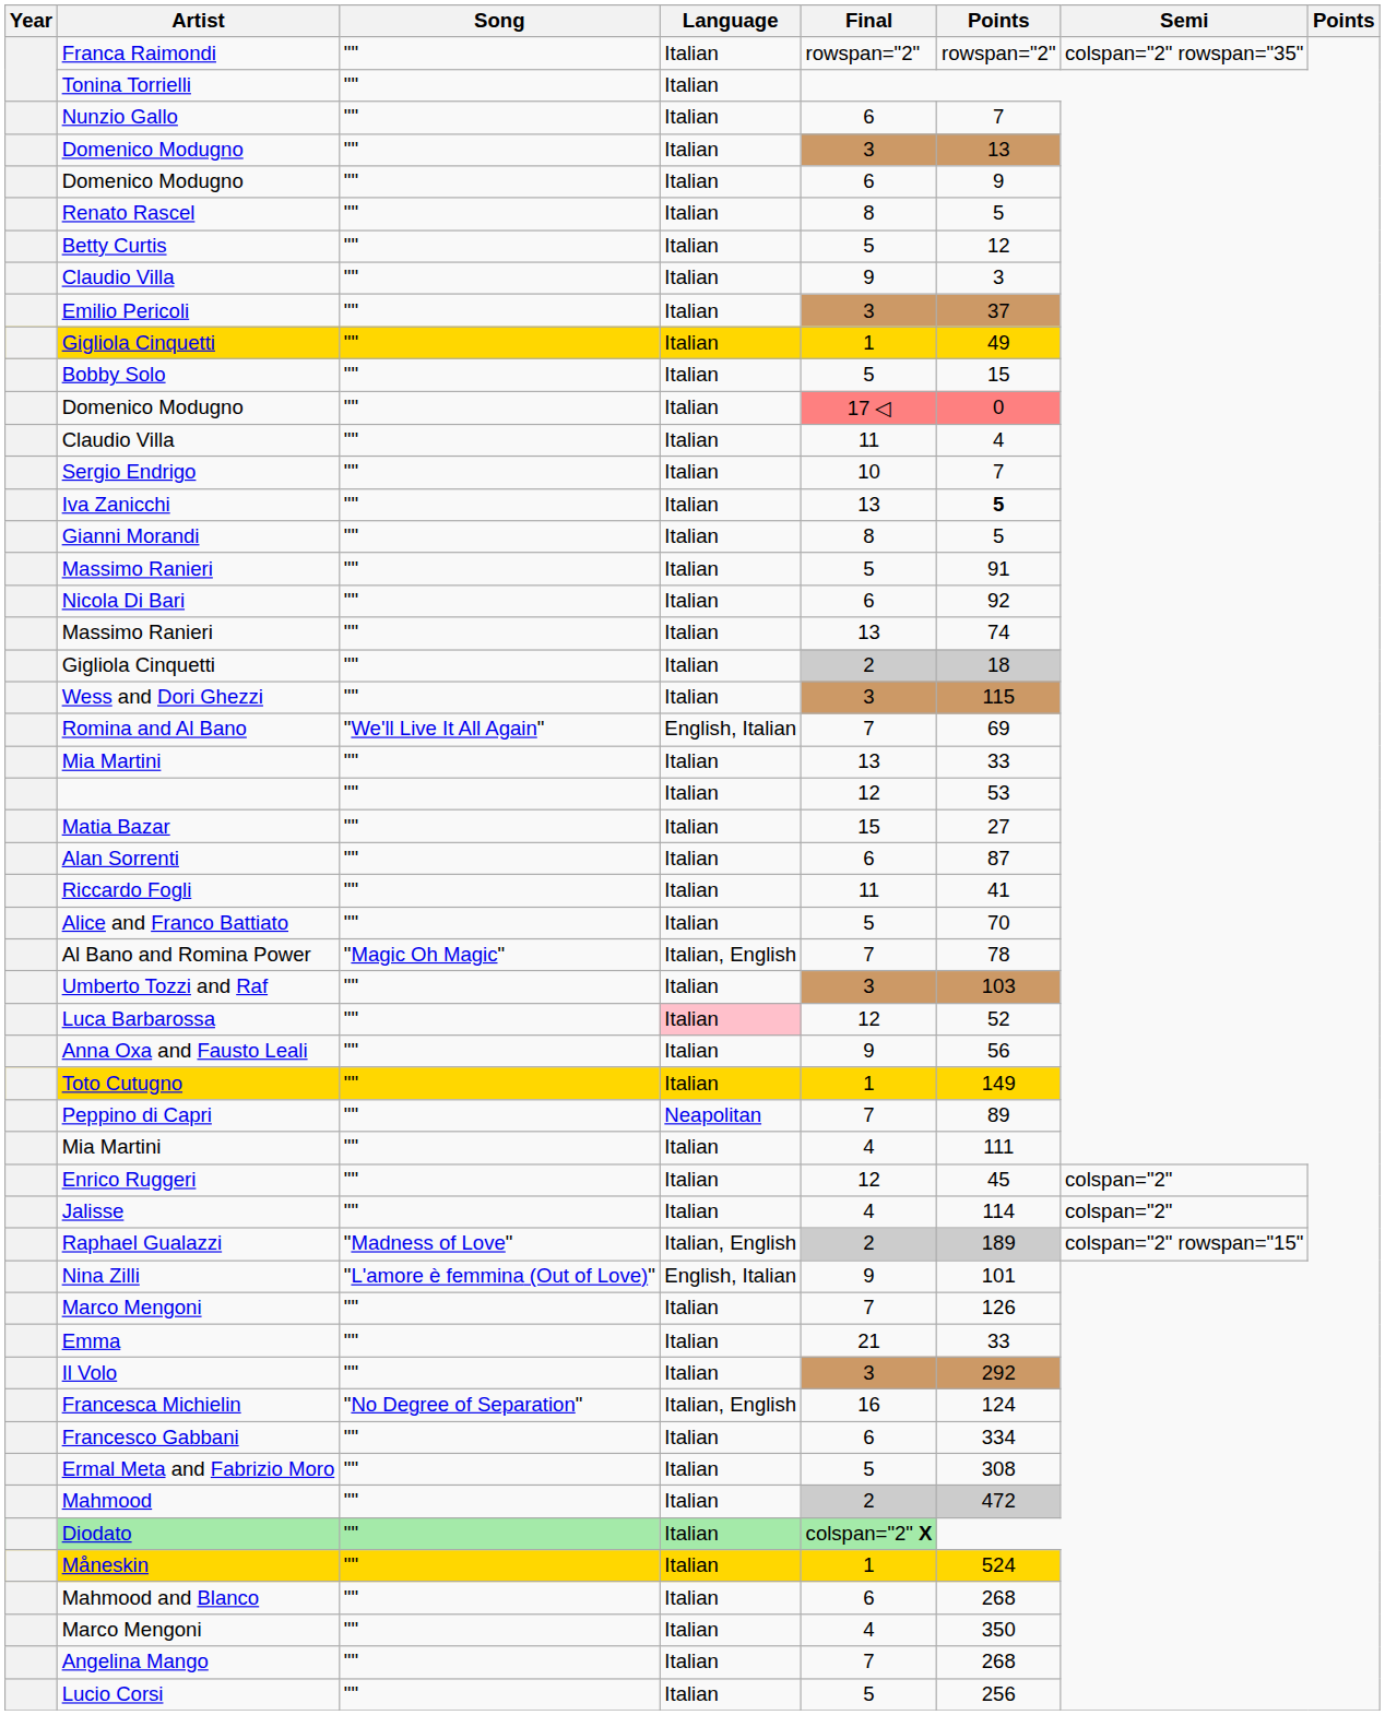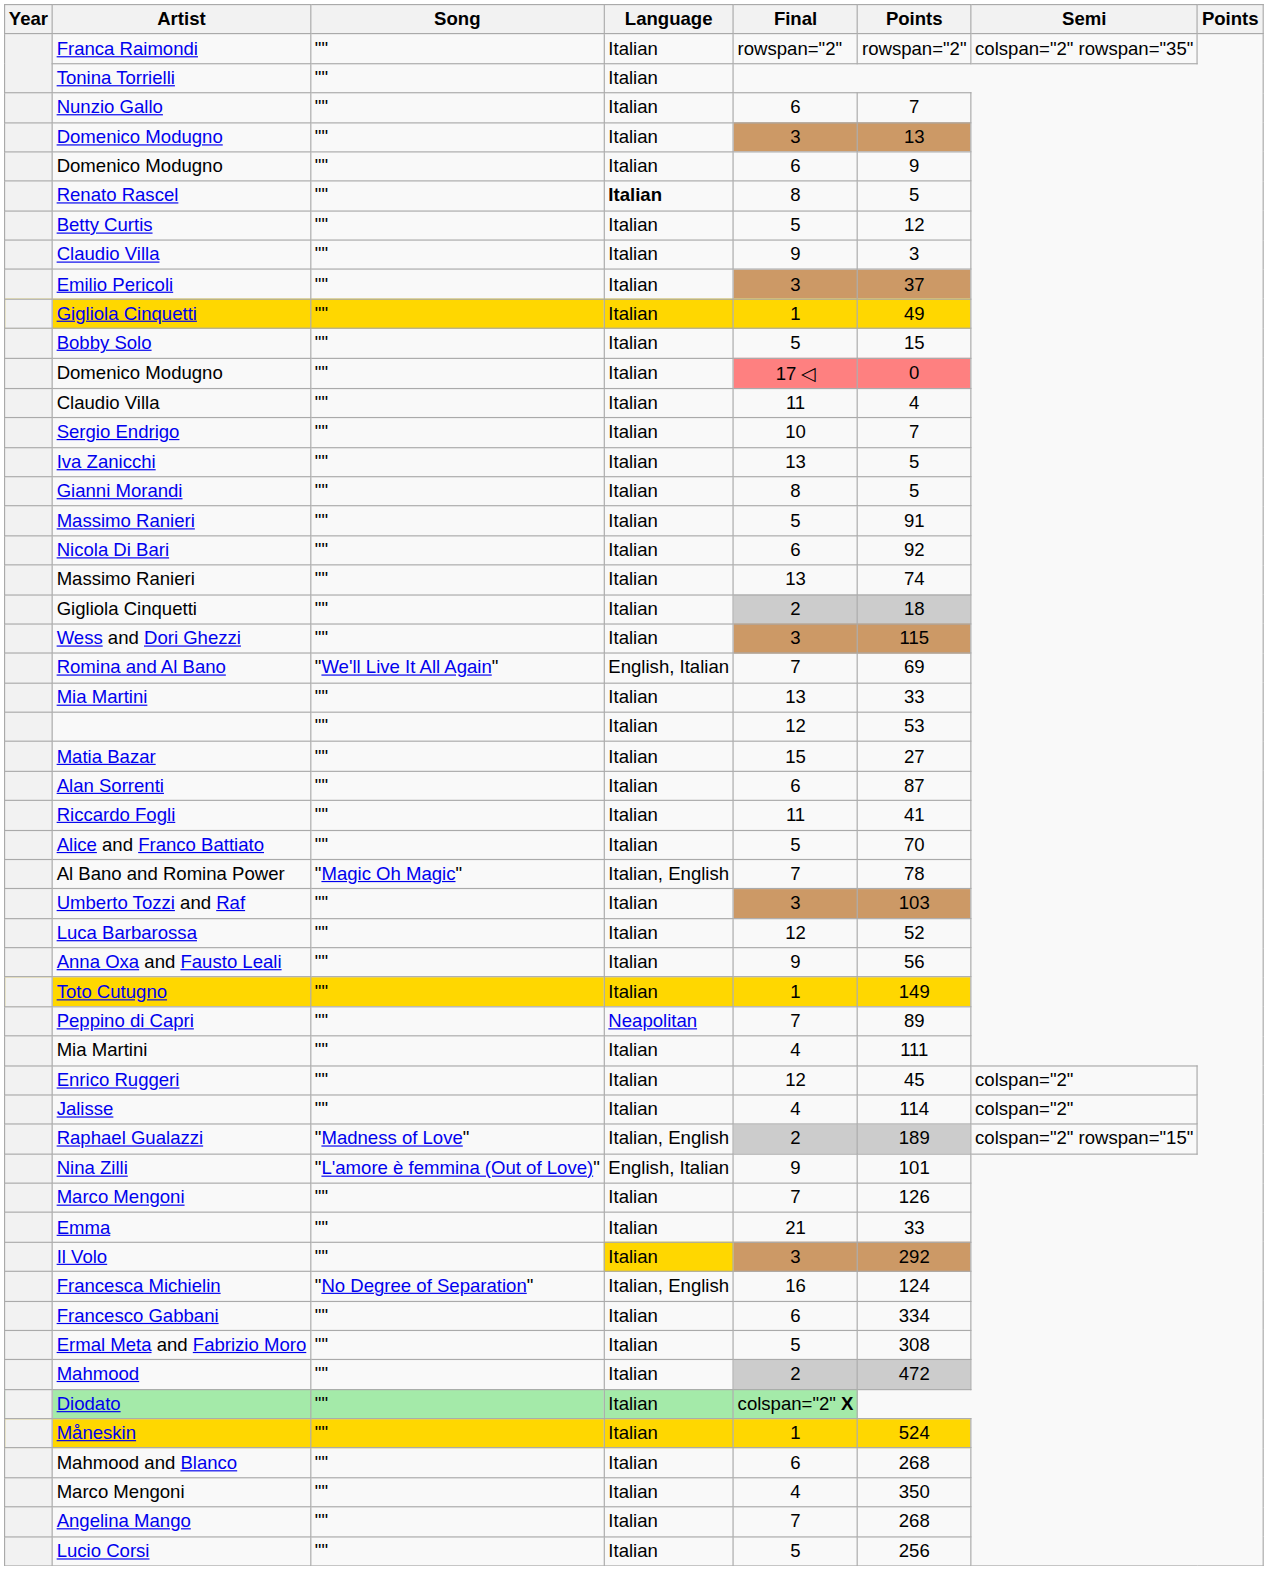Renato Rascel | Language: normal -> bold
Iva Zanicchi | column 6: bold -> normal
Luca Barbarossa | Language: pink background -> no background
Il Volo | Language: no background -> gold background
